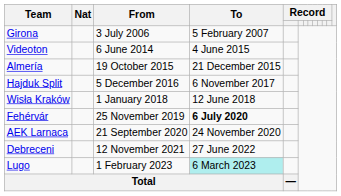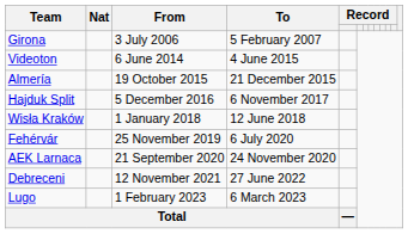Fehérvár | To: bold -> normal
Lugo | To: paleturquoise background -> no background
